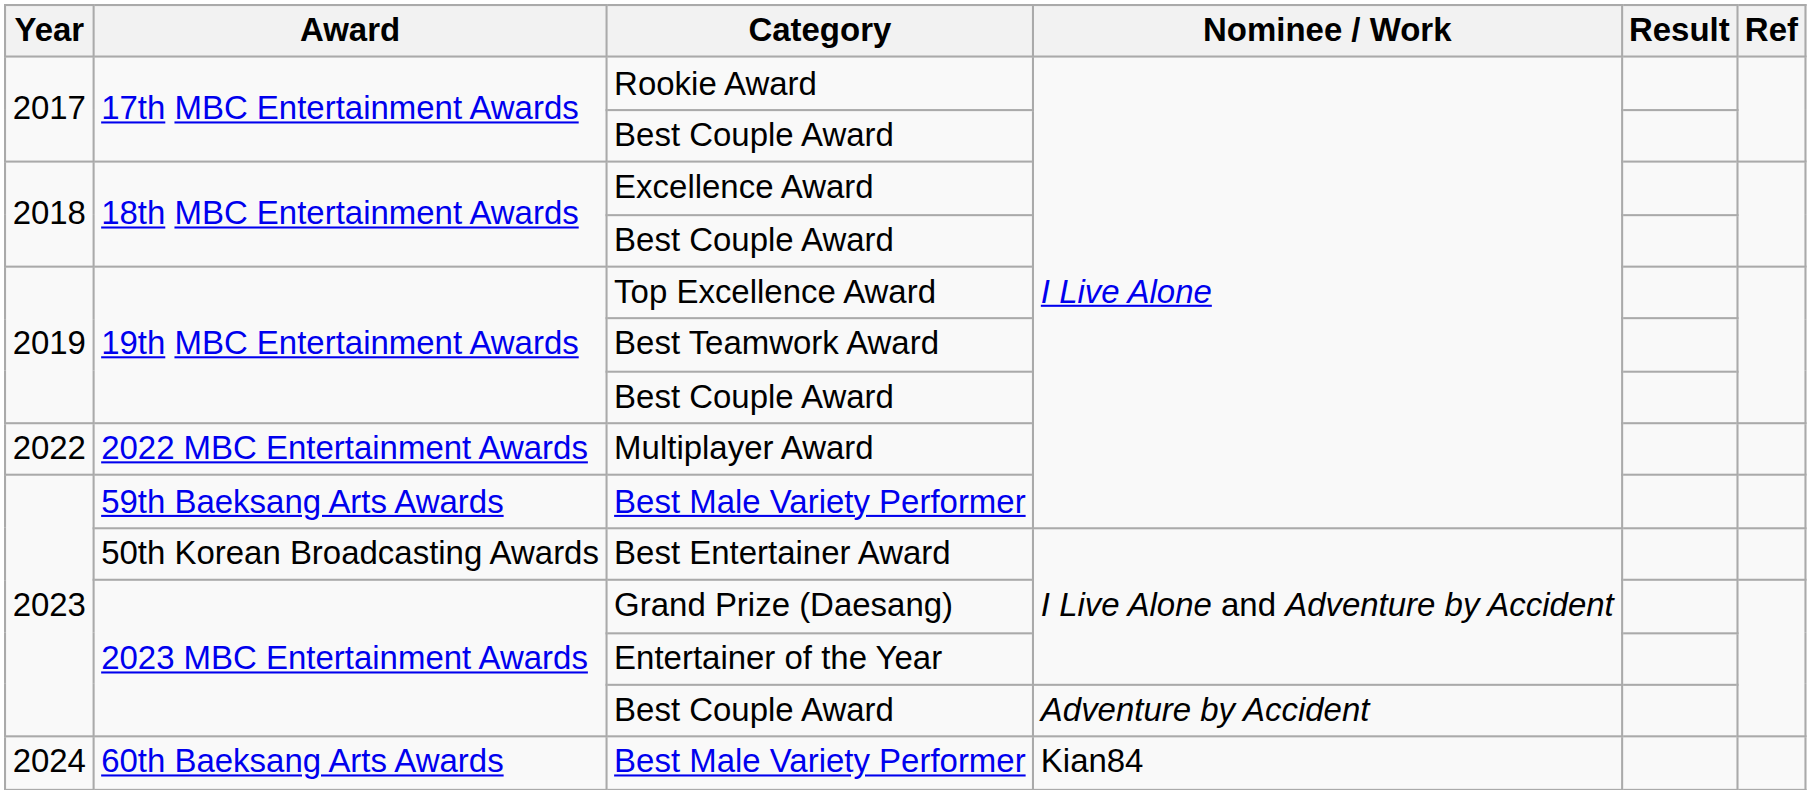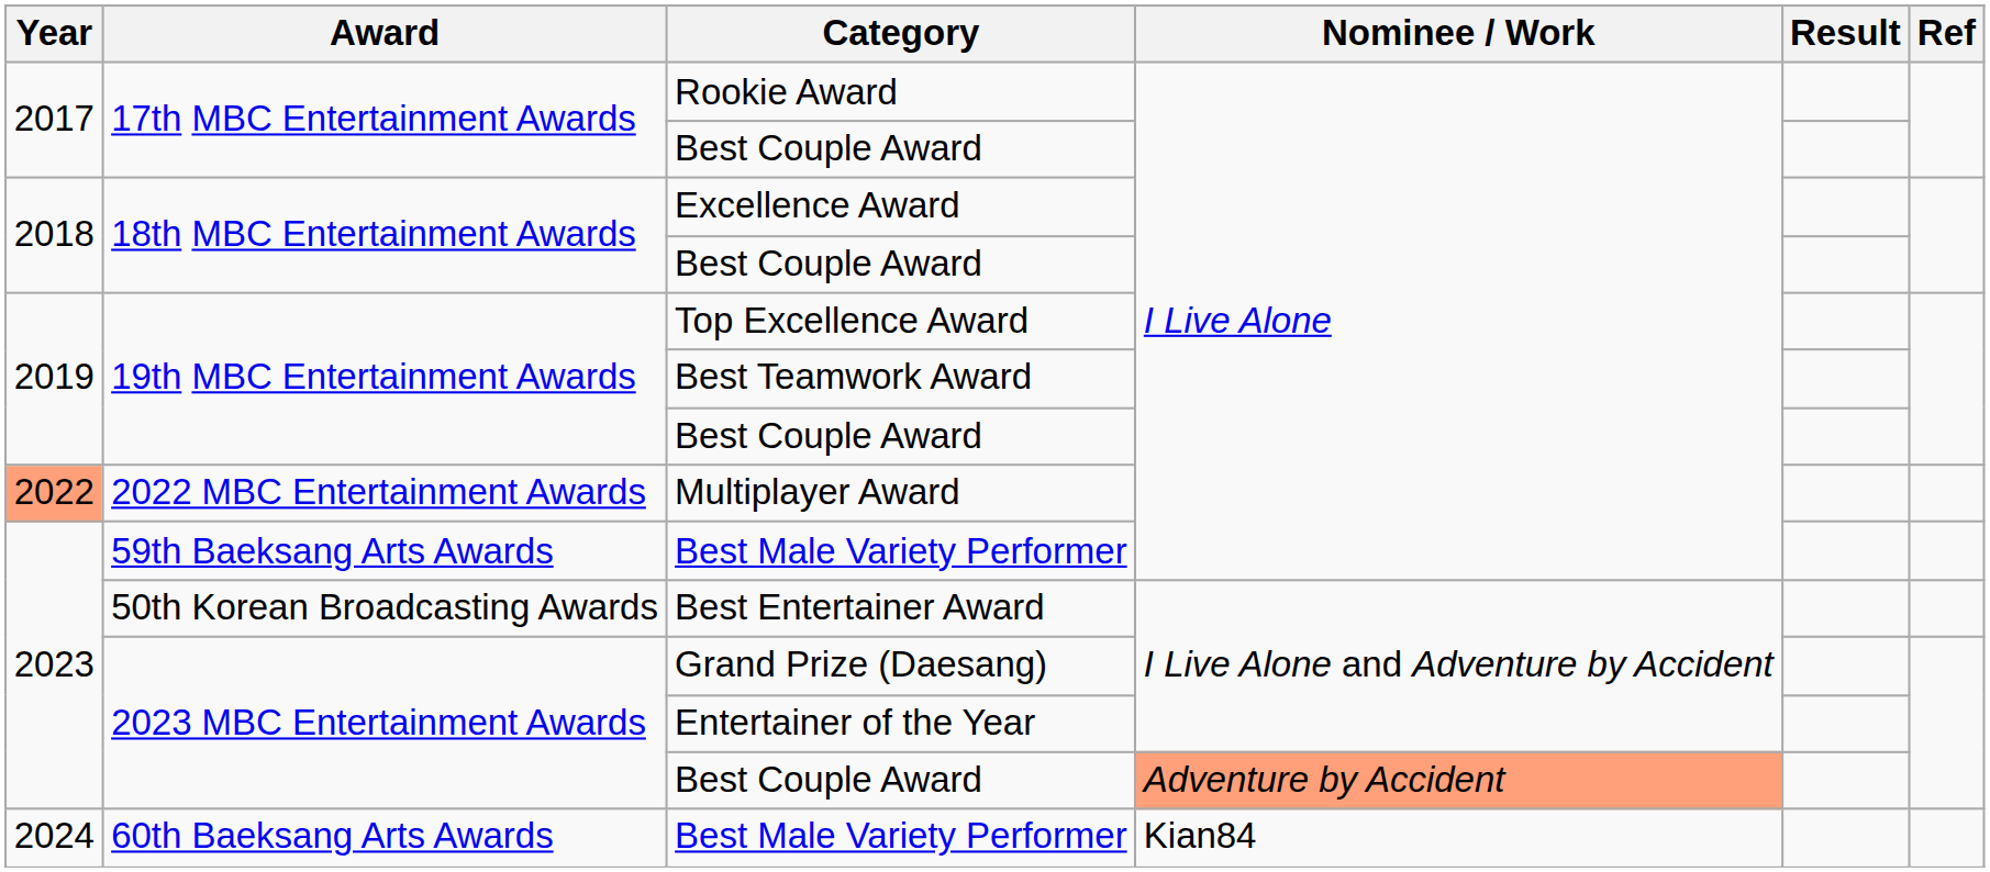Multiplayer Award | Year: no background -> lightsalmon background
2023 MBC Entertainment Awards / Best Couple Award | Nominee / Work: no background -> lightsalmon background
